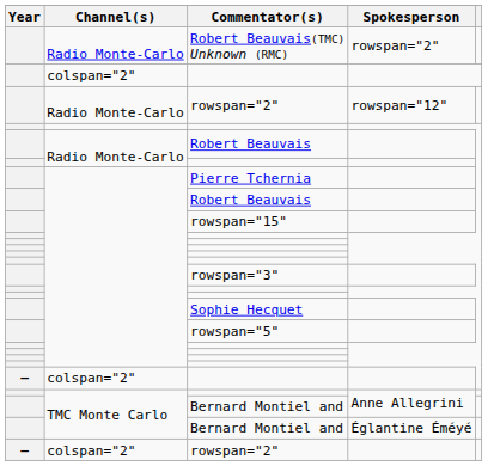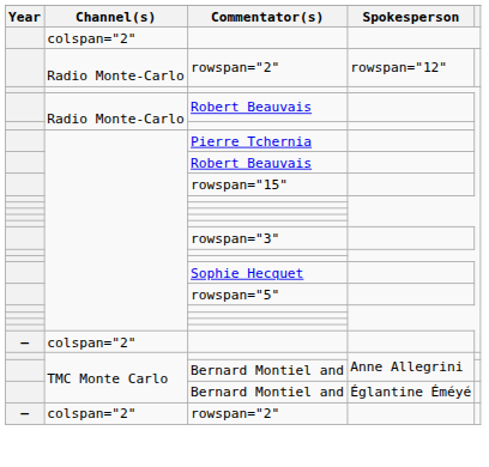- row: Radio Monte-Carlo | Robert Beauvais(TMC) Unknown (RMC) | rowspan="2"
